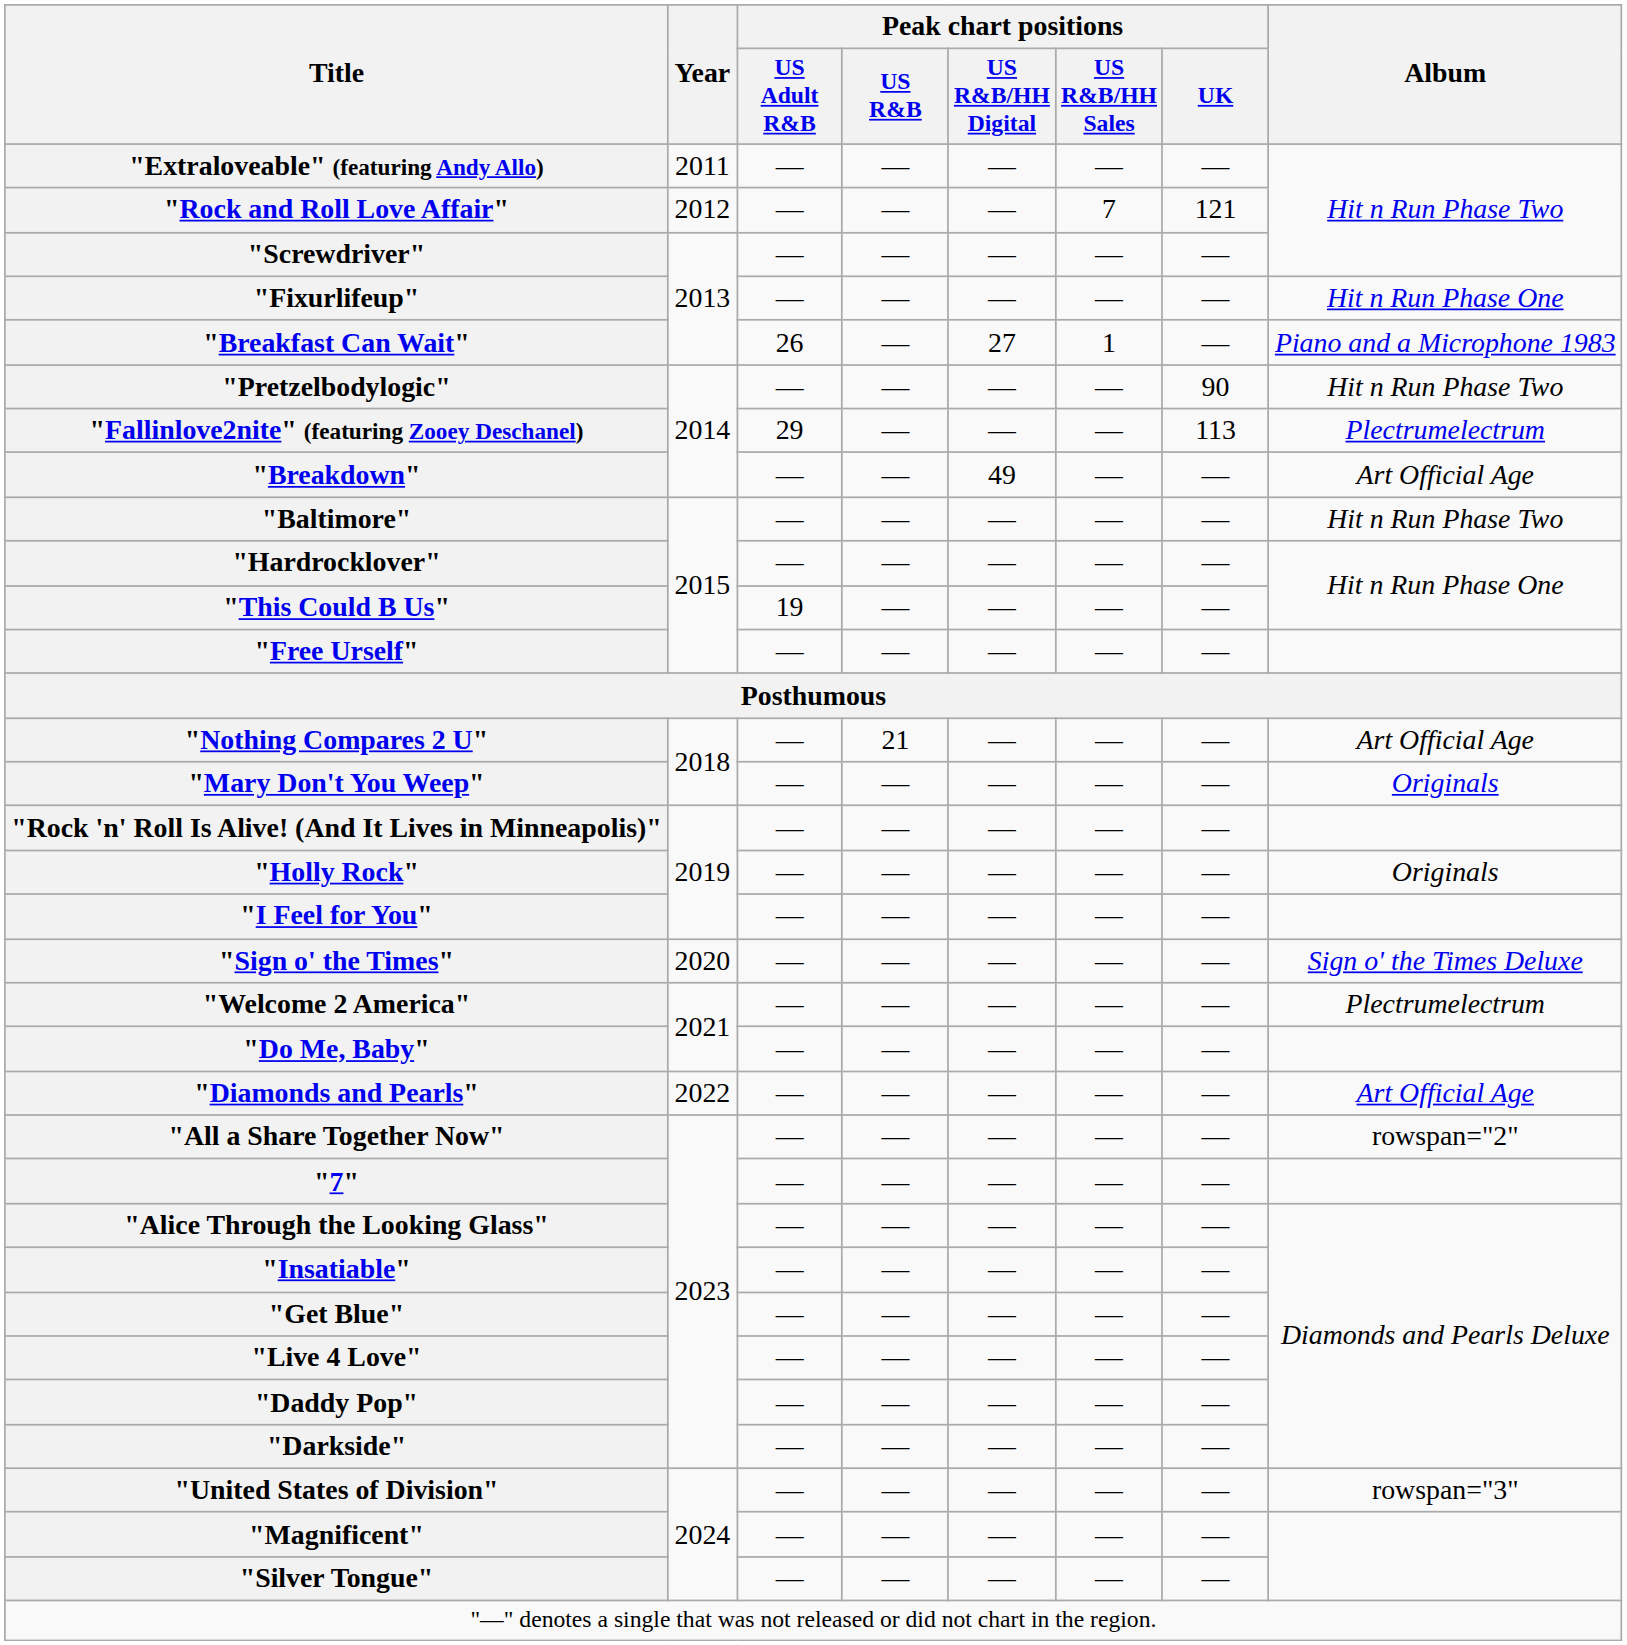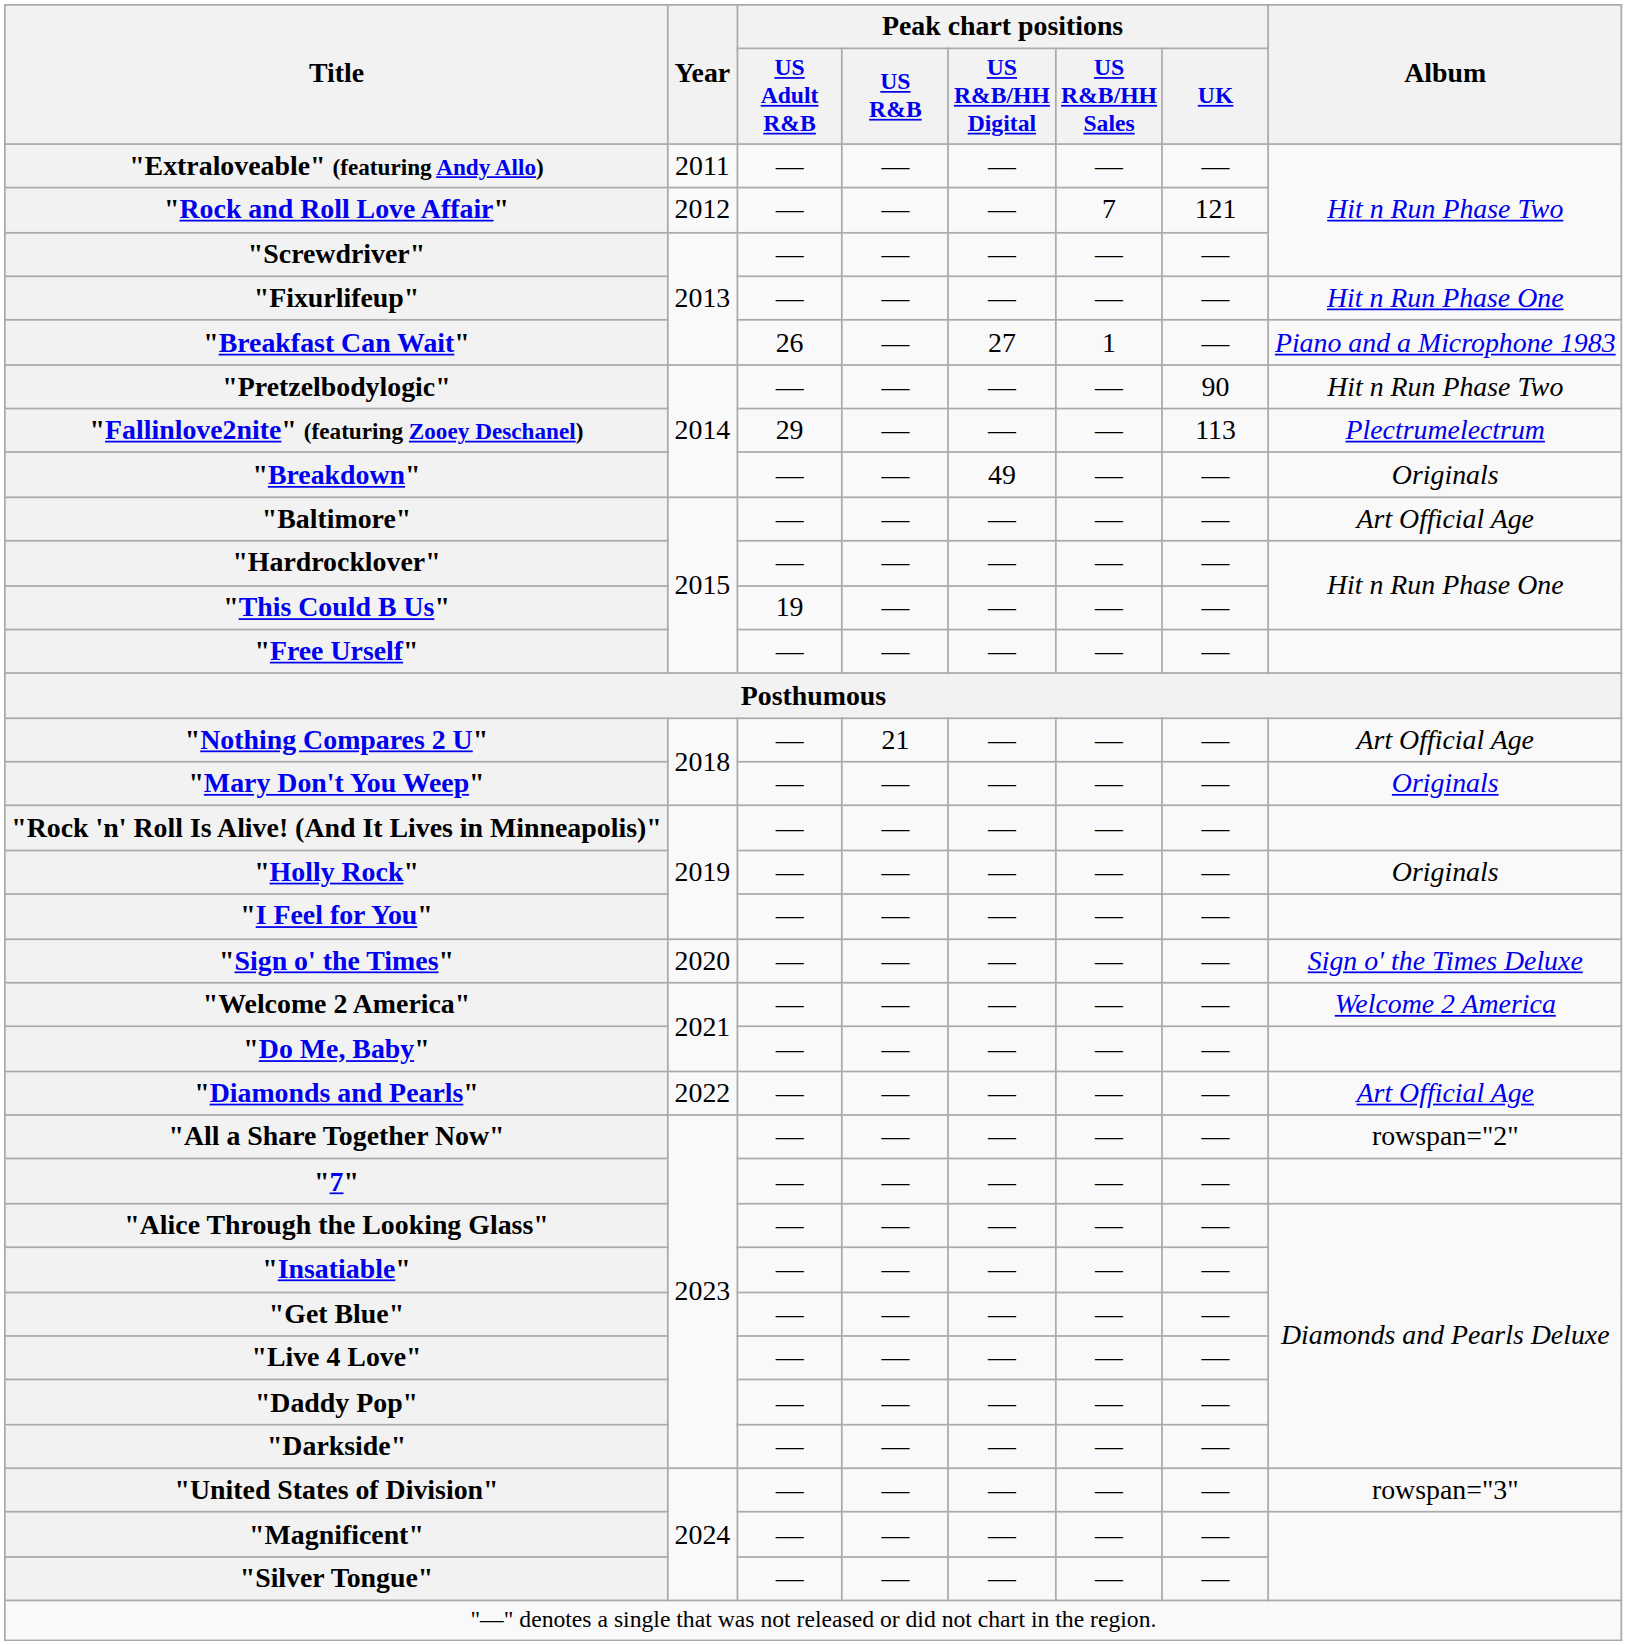"Breakdown" | Album: Art Official Age -> Originals
"Baltimore" | Album: Hit n Run Phase Two -> Art Official Age
"Welcome 2 America" | Album: Plectrumelectrum -> Welcome 2 America
